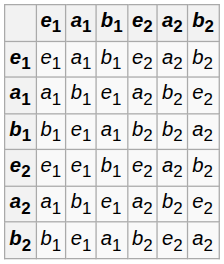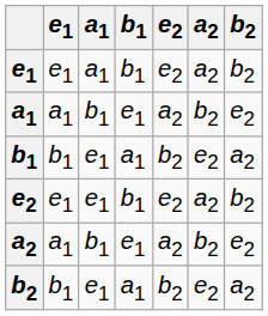row 4 | a2: b2 -> e2
